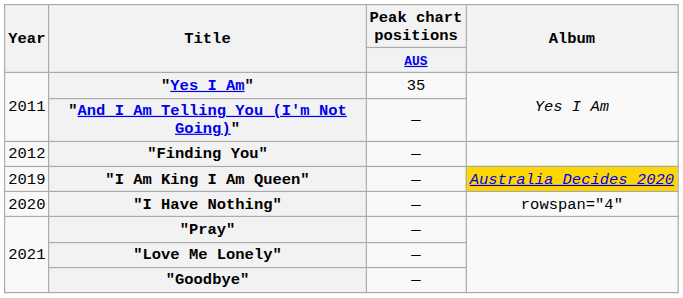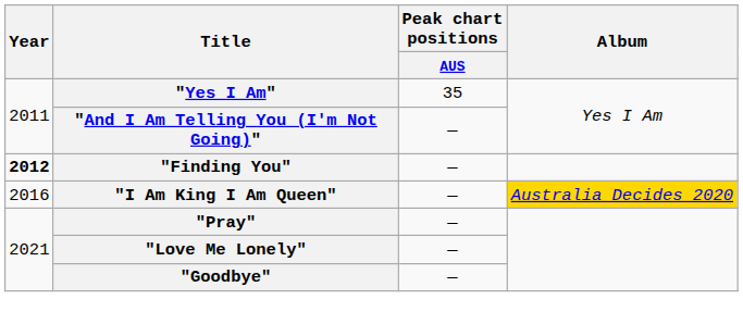"Finding You" | Year: normal -> bold
"I Am King I Am Queen" | Year: 2019 -> 2016
- row: 2020 | "I Have Nothing" | — | rowspan="4"
